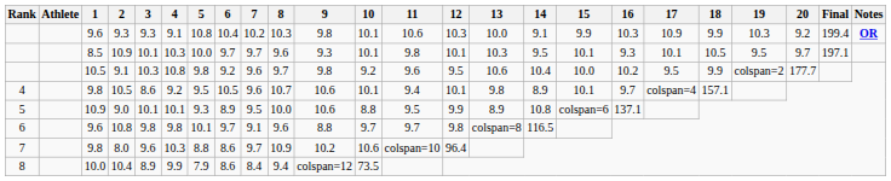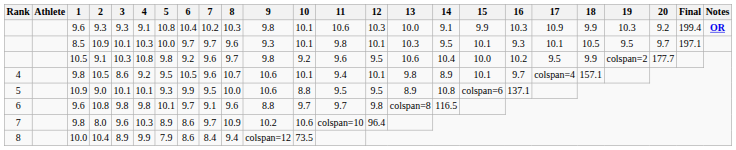9.0 | 6: 8.9 -> 9.9
9.0 | 12: 9.9 -> 9.5
8.0 | 5: 8.8 -> 8.9
